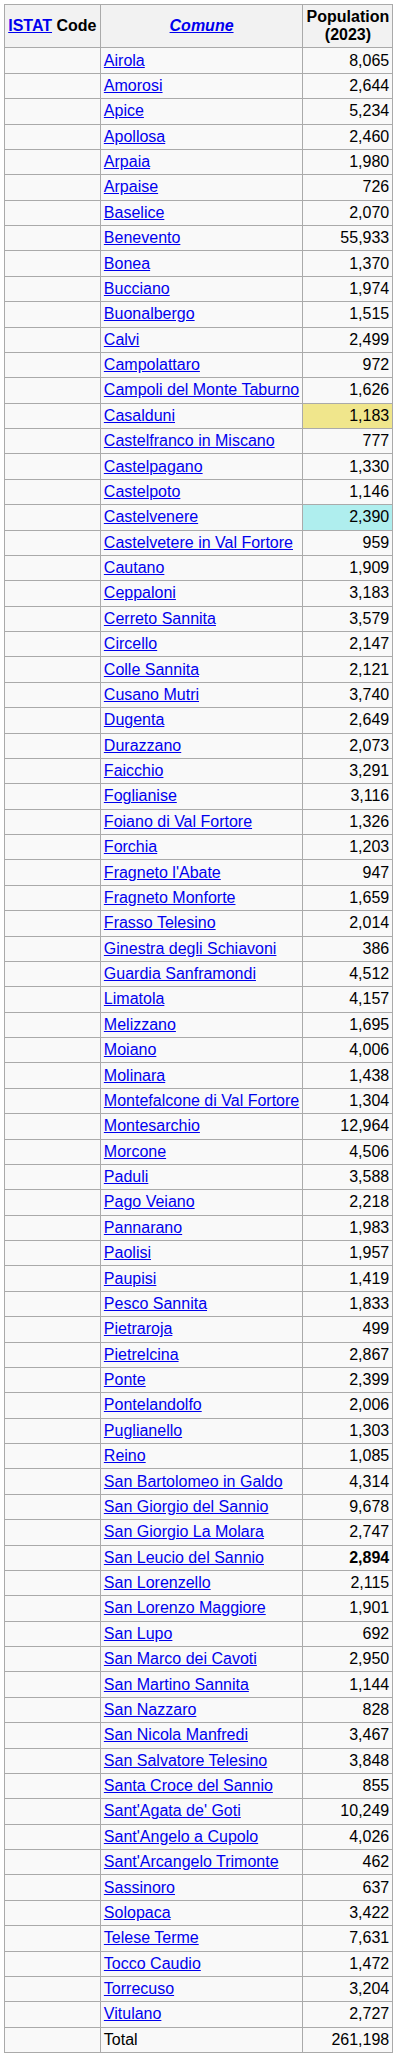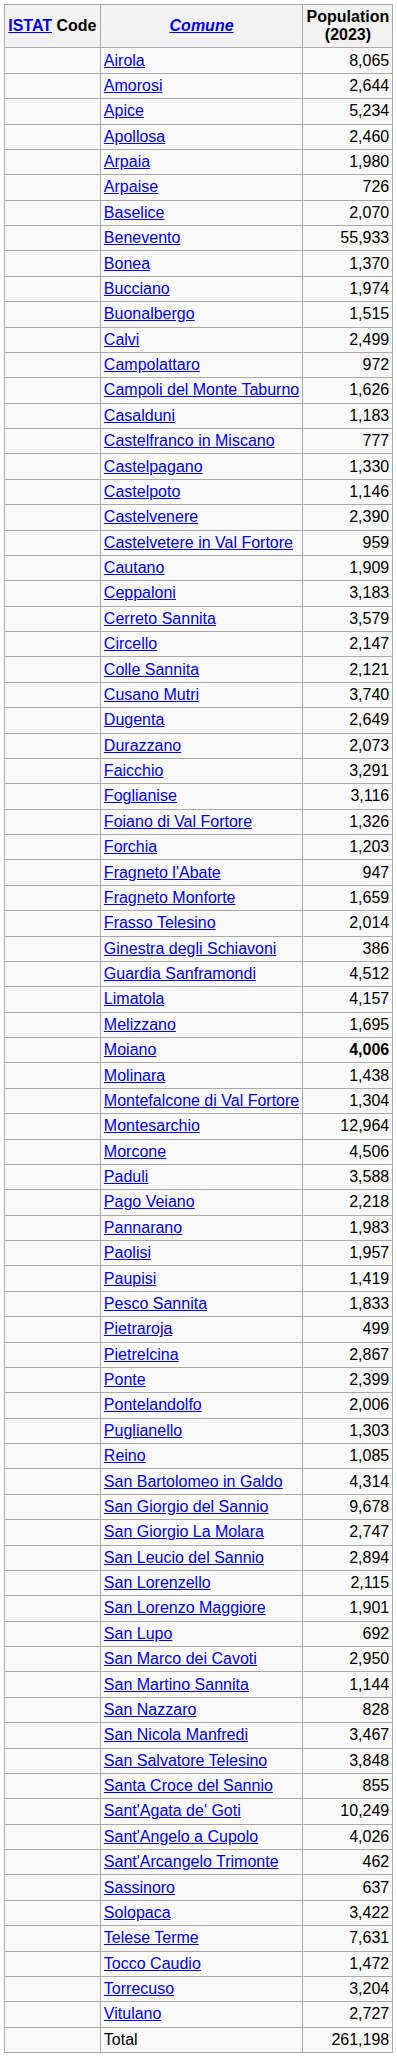Casalduni | Population (2023): khaki background -> no background
Castelvenere | Population (2023): paleturquoise background -> no background
Moiano | Population (2023): normal -> bold
San Leucio del Sannio | Population (2023): bold -> normal
